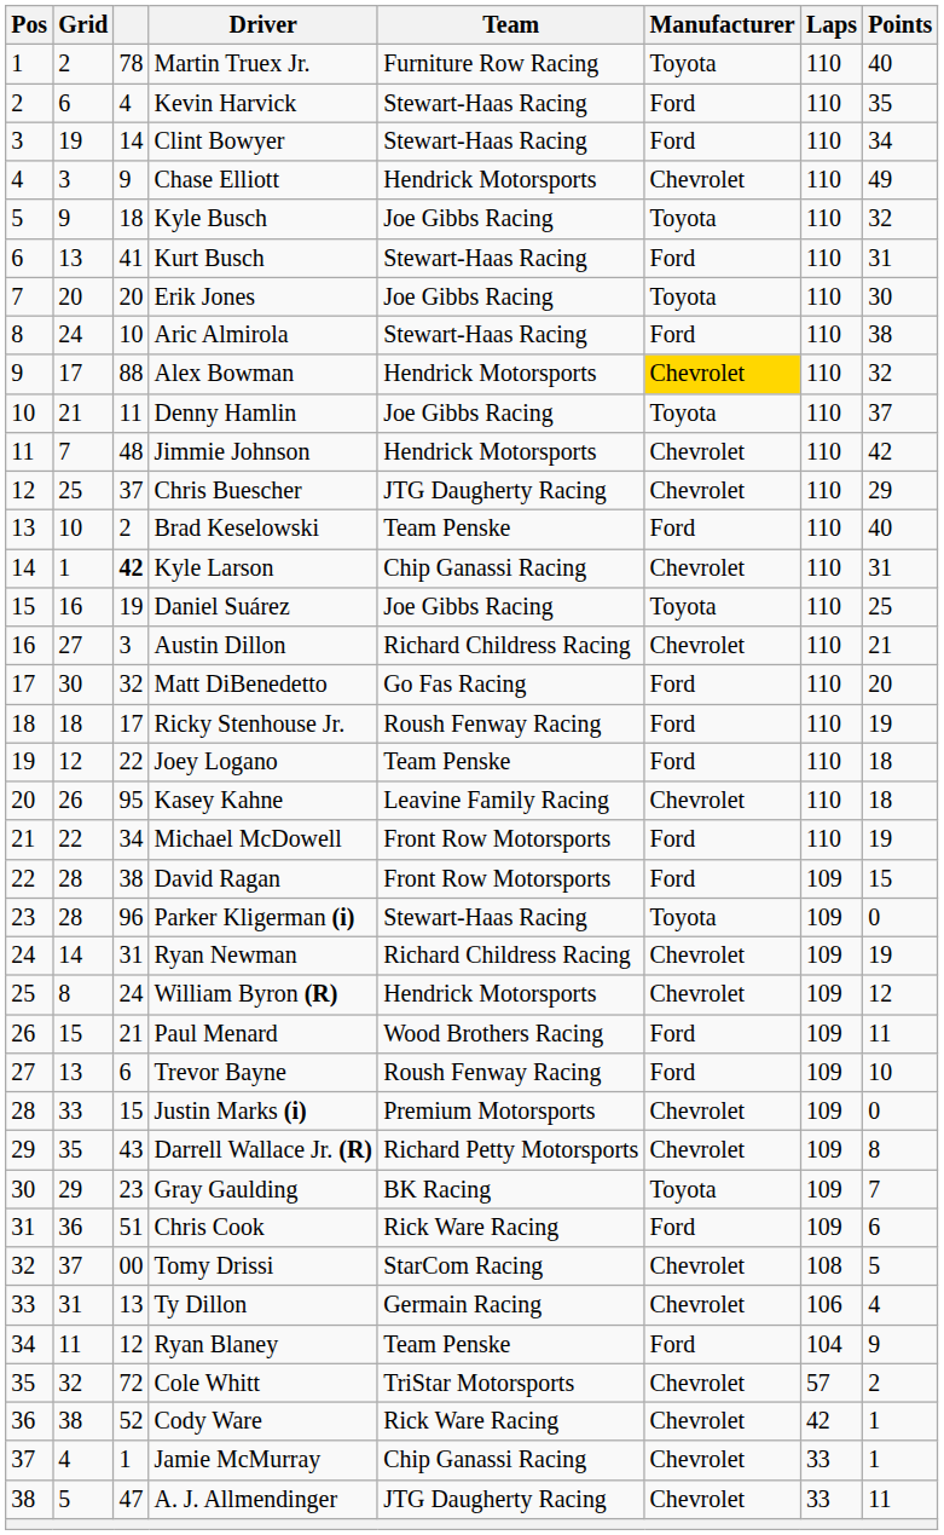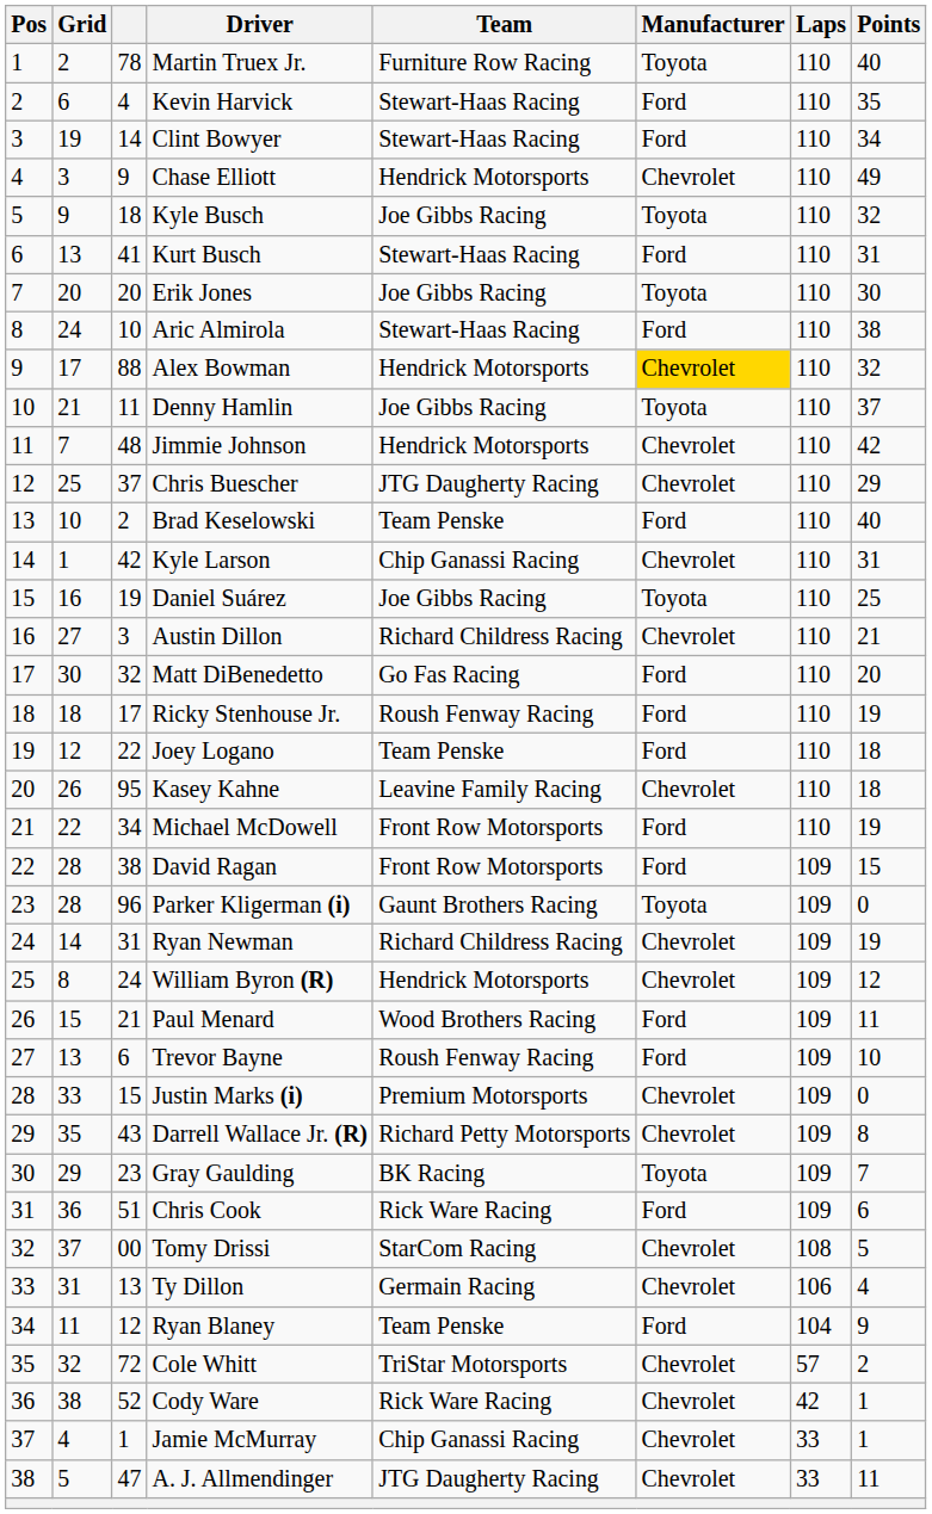Kyle Larson | column 3: bold -> normal
Parker Kligerman (i) | Team: Stewart-Haas Racing -> Gaunt Brothers Racing
